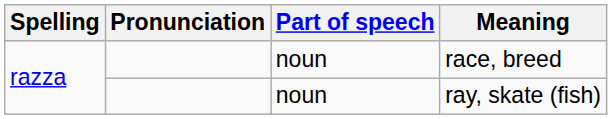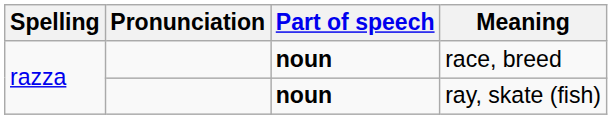race, breed | Part of speech: normal -> bold
ray, skate (fish) | Part of speech: normal -> bold
